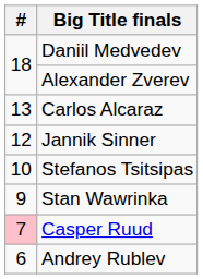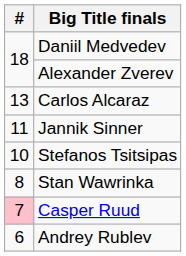Jannik Sinner | #: 12 -> 11
Stan Wawrinka | #: 9 -> 8
